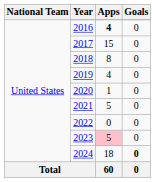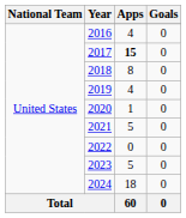2016 | Apps: bold -> normal
2017 | Apps: normal -> bold
2023 | Apps: pink background -> no background
2024 | Goals: bold -> normal
